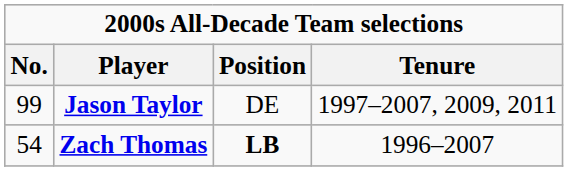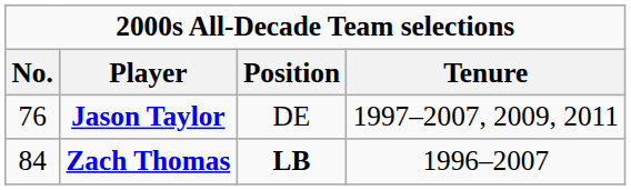Jason Taylor | No.: 99 -> 76
Zach Thomas | No.: 54 -> 84
